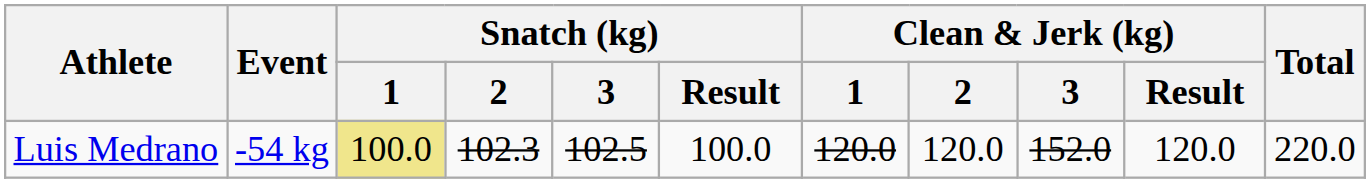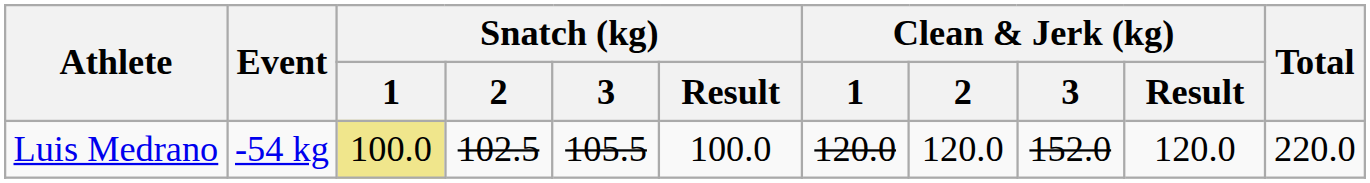Luis Medrano | Snatch (kg) / 2: 102.3 -> 102.5
Luis Medrano | Snatch (kg) / 3: 102.5 -> 105.5
